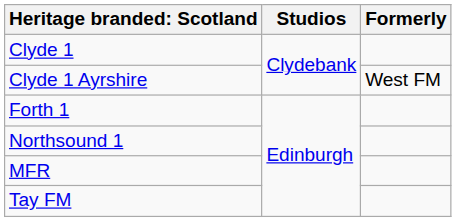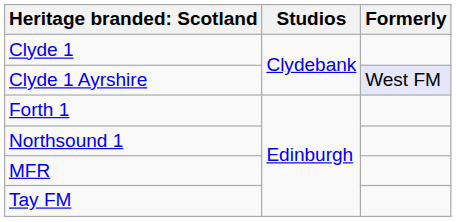Clyde 1 Ayrshire | Formerly: no background -> lavender background
